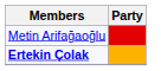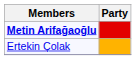Metin Arifağaoğlu | Members: normal -> bold
Ertekin Çolak | Members: bold -> normal
